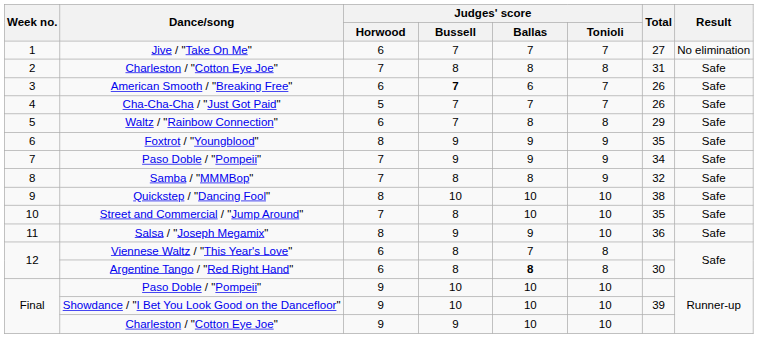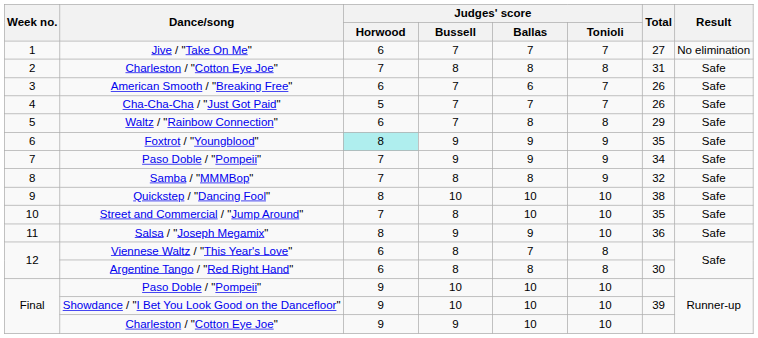American Smooth / "Breaking Free" | Judges' score / Bussell: bold -> normal
Foxtrot / "Youngblood" | Judges' score / Horwood: no background -> paleturquoise background
Argentine Tango / "Red Right Hand" | Judges' score / Ballas: bold -> normal
